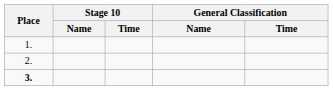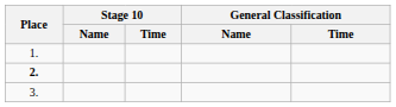2. | Place: normal -> bold
3. | Place: bold -> normal
